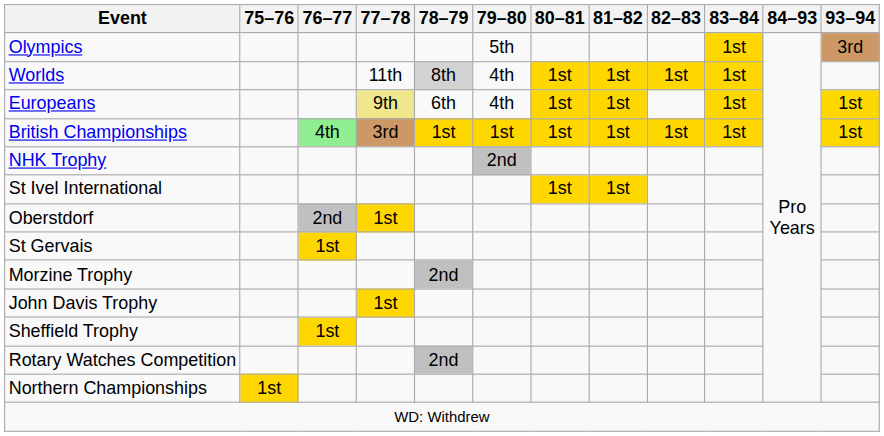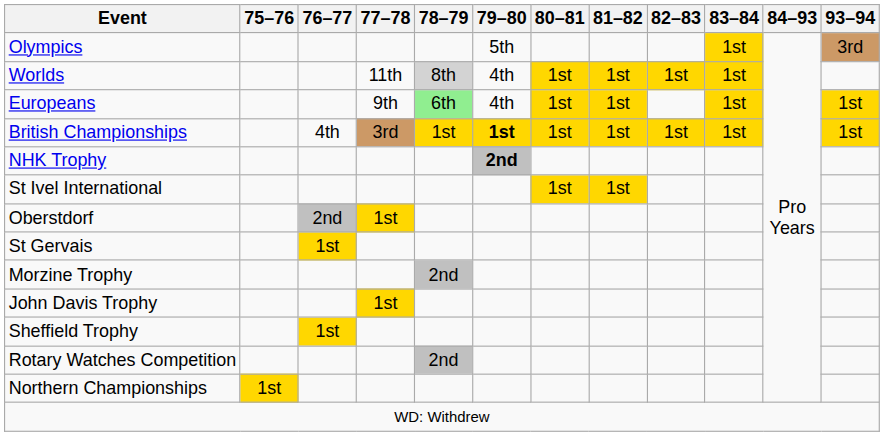Europeans | 77–78: khaki background -> no background
Europeans | 78–79: no background -> lightgreen background
British Championships | 76–77: lightgreen background -> no background
British Championships | 79–80: normal -> bold
NHK Trophy | 79–80: normal -> bold
